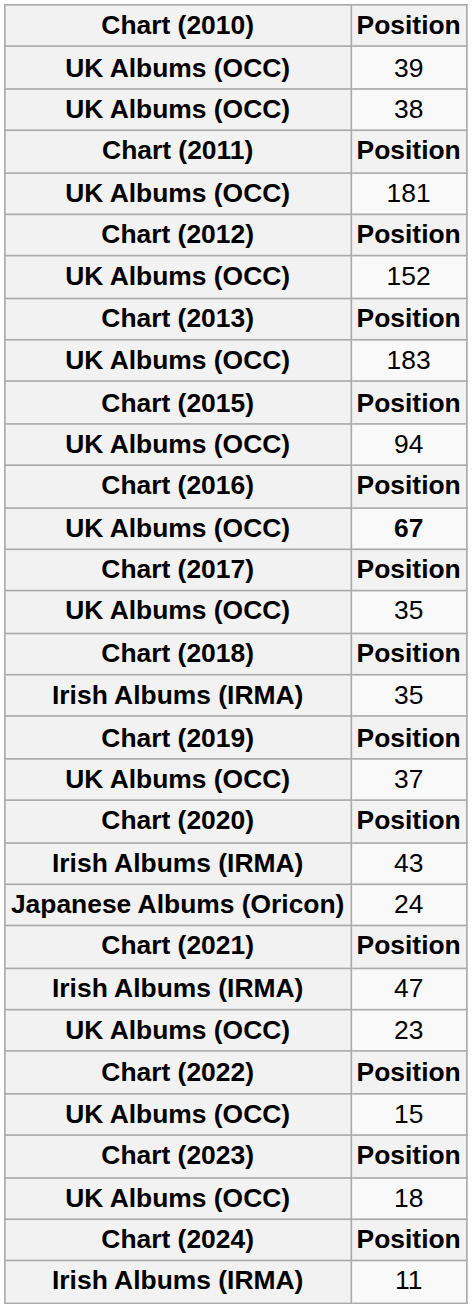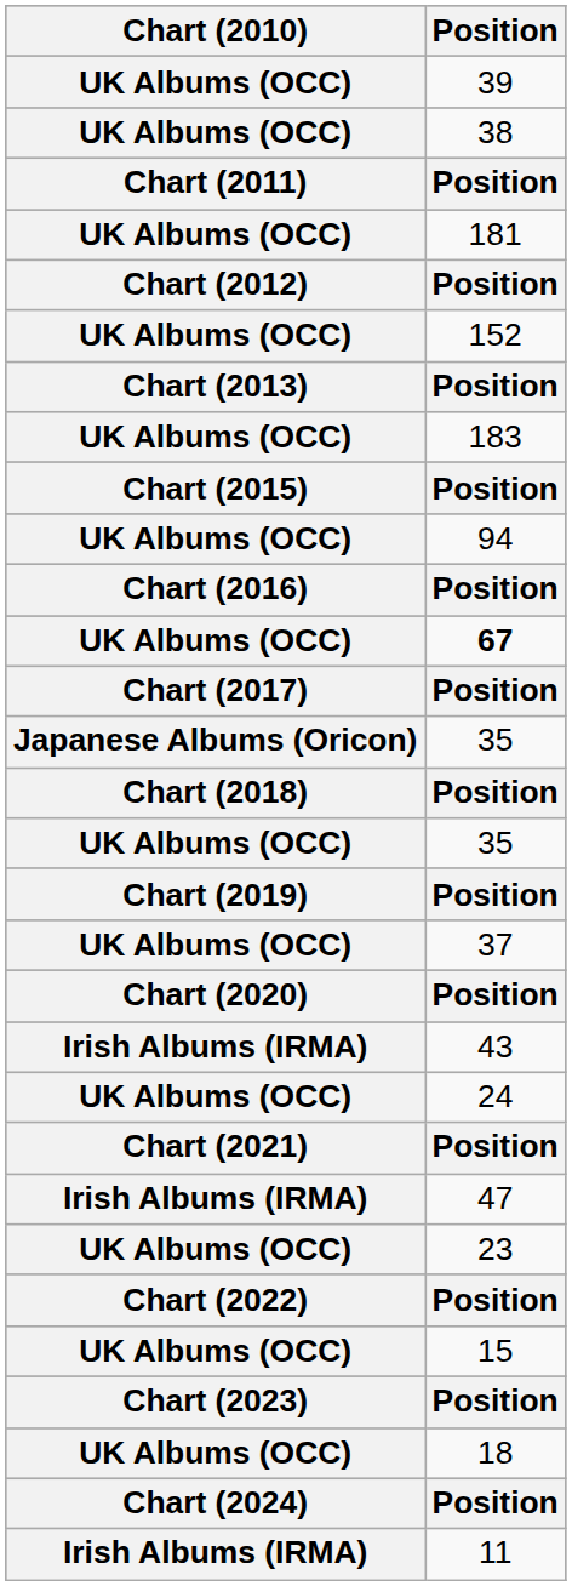row 15 | Chart (2010): UK Albums (OCC) -> Japanese Albums (Oricon)
row 17 | Chart (2010): Irish Albums (IRMA) -> UK Albums (OCC)
row 22 | Chart (2010): Japanese Albums (Oricon) -> UK Albums (OCC)
